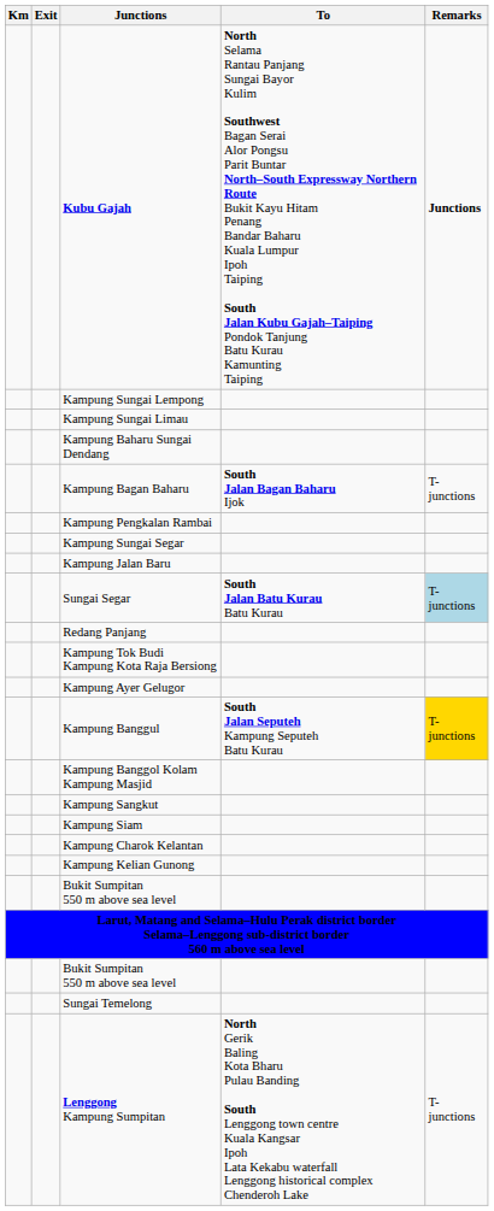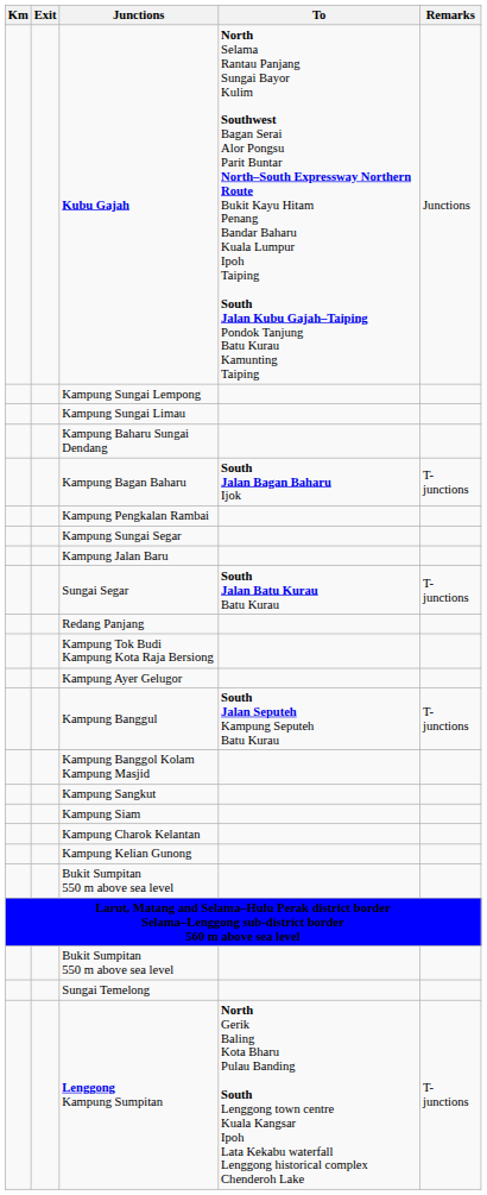Kubu Gajah | Remarks: bold -> normal
Sungai Segar | Remarks: lightblue background -> no background
Kampung Banggul | Remarks: gold background -> no background
